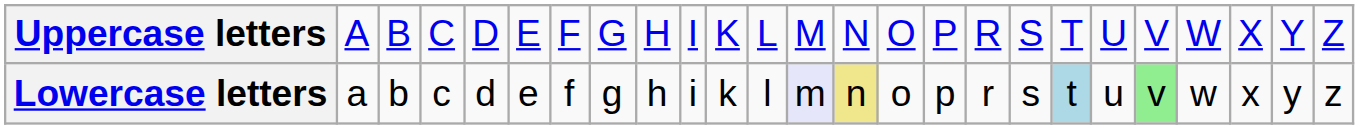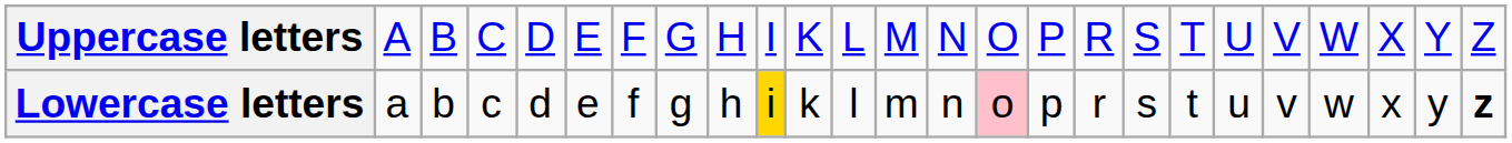Lowercase letters | column 10: no background -> gold background
Lowercase letters | column 13: lavender background -> no background
Lowercase letters | column 14: khaki background -> no background
Lowercase letters | column 15: no background -> pink background
Lowercase letters | column 19: lightblue background -> no background
Lowercase letters | column 21: lightgreen background -> no background
Lowercase letters | column 25: normal -> bold
